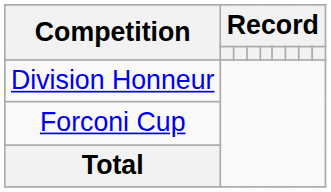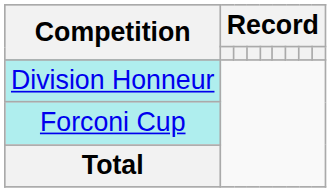Division Honneur | Competition: no background -> paleturquoise background
Forconi Cup | Competition: no background -> paleturquoise background
